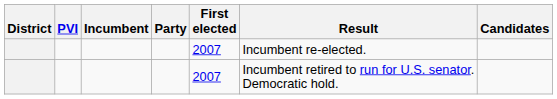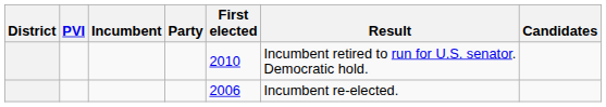row 2 | First elected: 2007 -> 2010
row 2 | Result: Incumbent re-elected. -> Incumbent retired to run for U.S. senator. Democratic hold.
row 3 | First elected: 2007 -> 2006
row 3 | Result: Incumbent retired to run for U.S. senator. Democratic hold. -> Incumbent re-elected.
